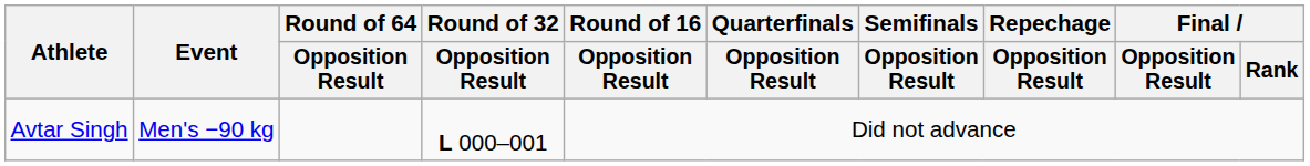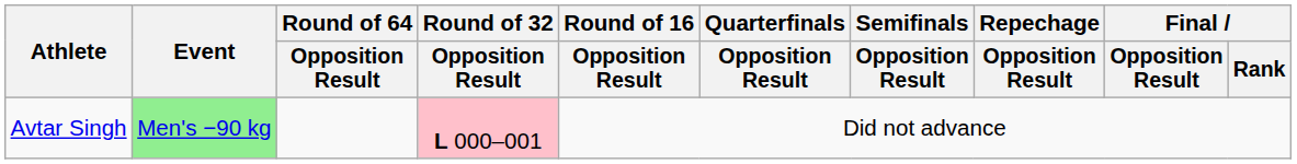Avtar Singh | Event: no background -> lightgreen background
Avtar Singh | Round of 32 / Opposition Result: no background -> pink background
